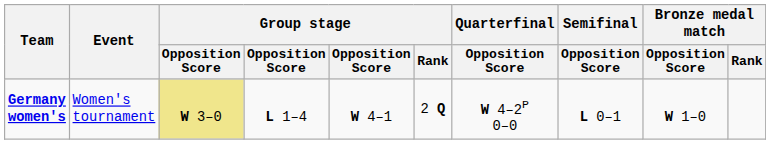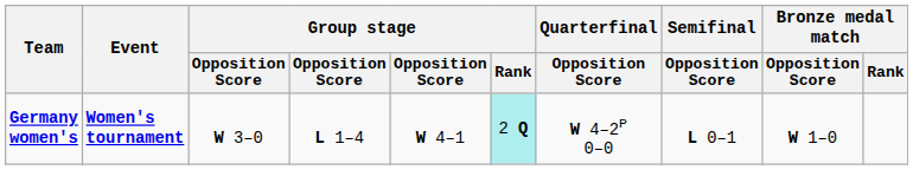Germany women's | Event: normal -> bold
Germany women's | column 3: khaki background -> no background
Germany women's | Group stage / Rank: no background -> paleturquoise background
